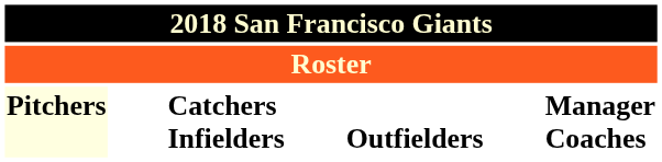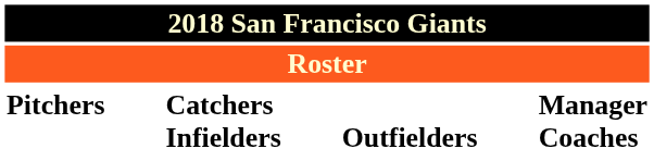Pitchers | column 1: lightyellow background -> no background
